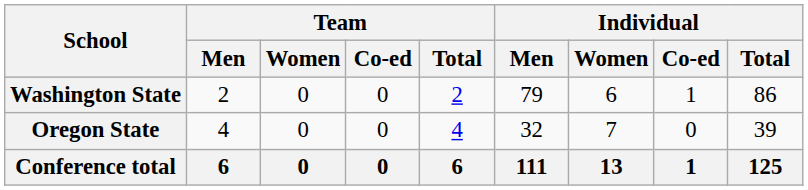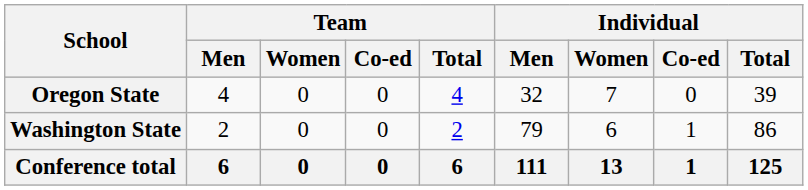rows swapped: Oregon State <-> Washington State
